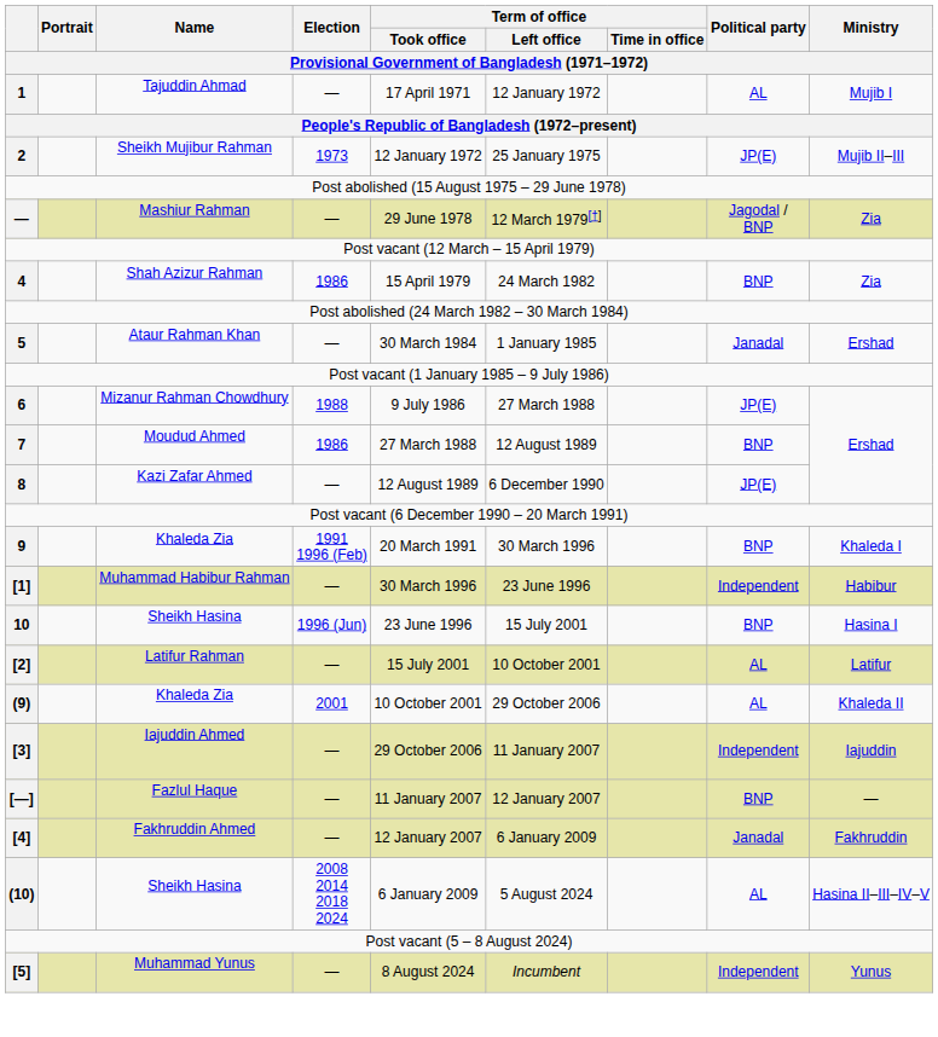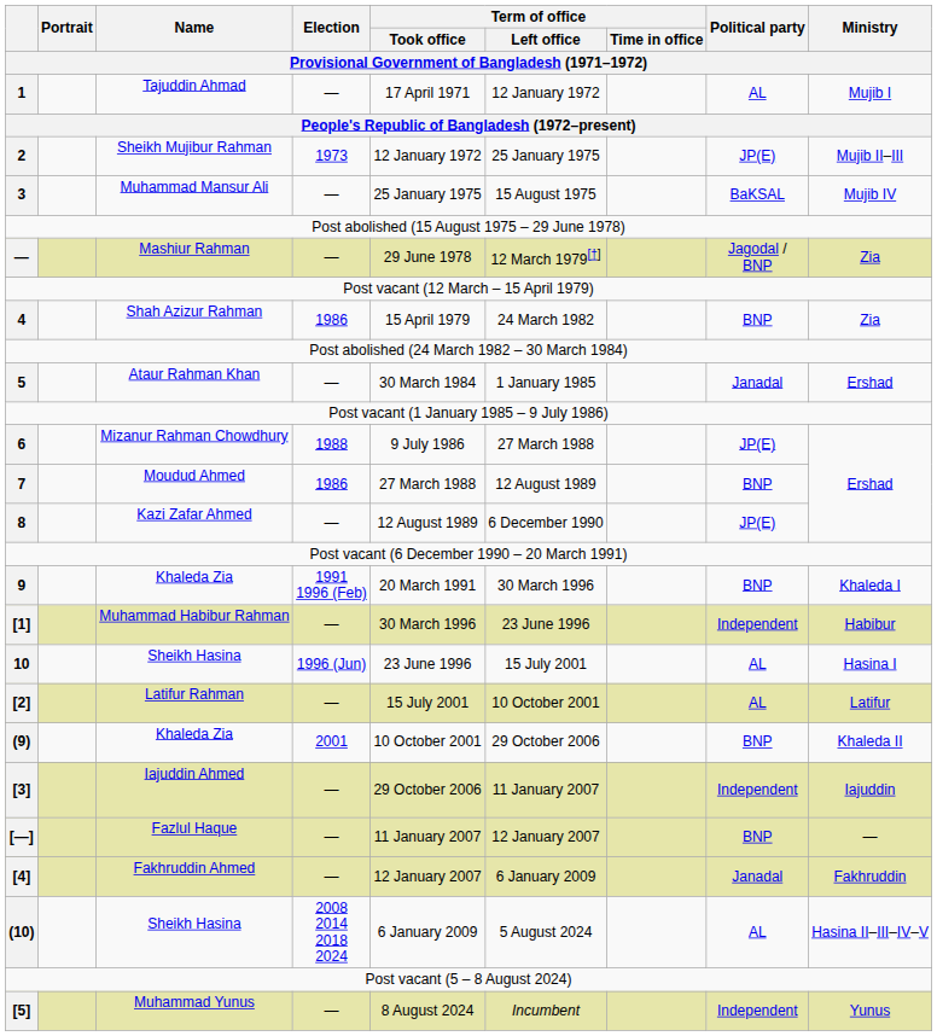+ row: 3 | Muhammad Mansur Ali | — | 25 January 1975 | 15 August 1975 | BaKSAL | Mujib IV
10 / Sheikh Hasina | Political party: BNP -> AL
(9) / Khaleda Zia | Political party: AL -> BNP
